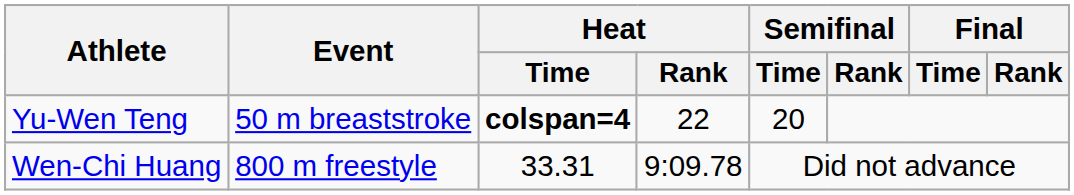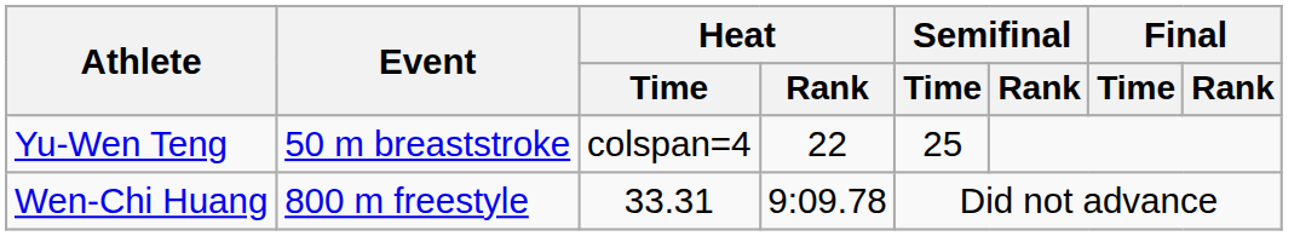Yu-Wen Teng | Heat / Time: bold -> normal
Yu-Wen Teng | Semifinal / Time: 20 -> 25
